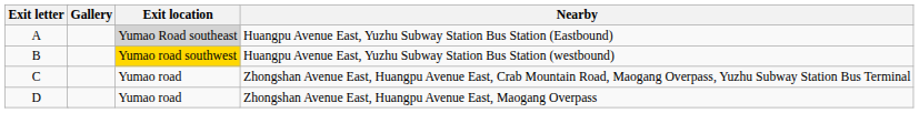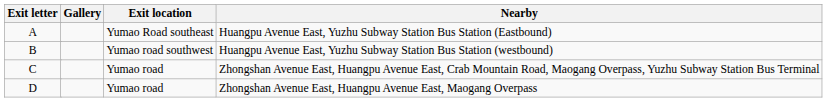A | Exit location: lightgrey background -> no background
B | Exit location: gold background -> no background
